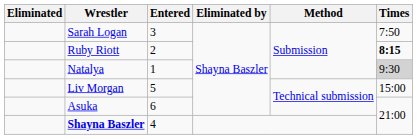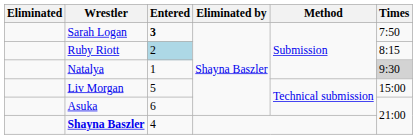Sarah Logan | Entered: normal -> bold
Ruby Riott | Entered: no background -> lightblue background
Ruby Riott | Times: bold -> normal
